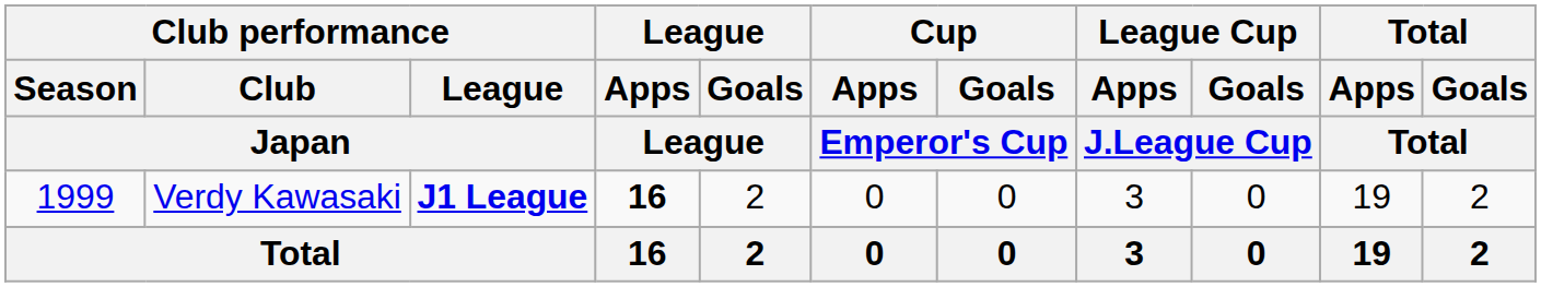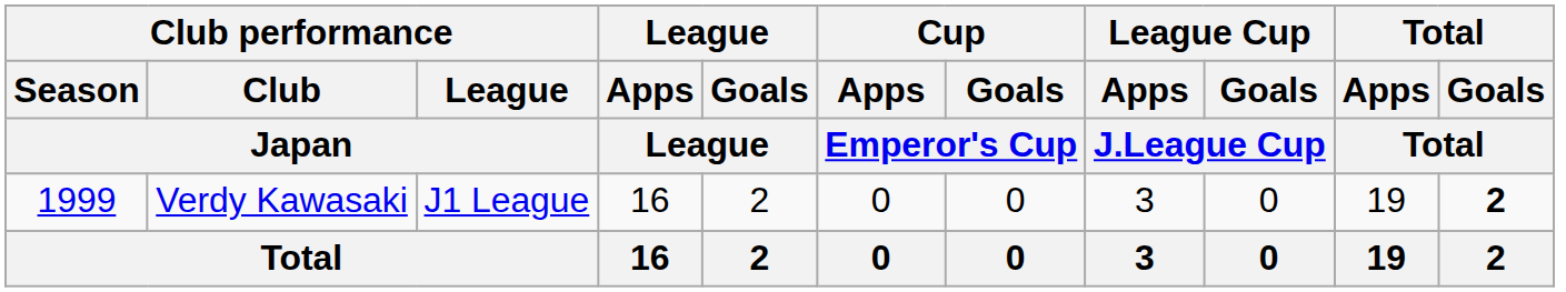Verdy Kawasaki | Club performance / League / Japan: bold -> normal
Verdy Kawasaki | League / Apps / League: bold -> normal
Verdy Kawasaki | Total / Goals / Total: normal -> bold
